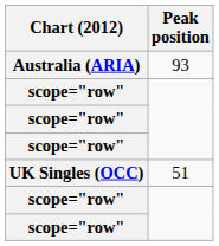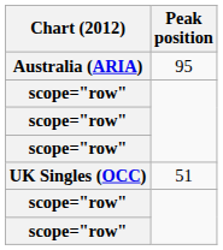Australia (ARIA) | Peak position: 93 -> 95
